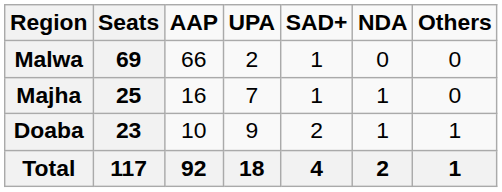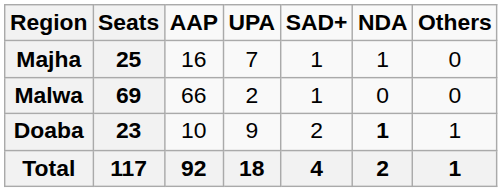rows swapped: Malwa <-> Majha
Doaba | column 6: normal -> bold
